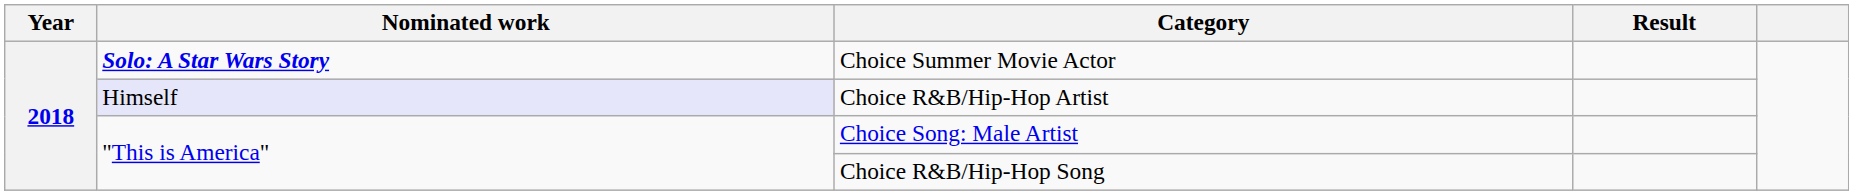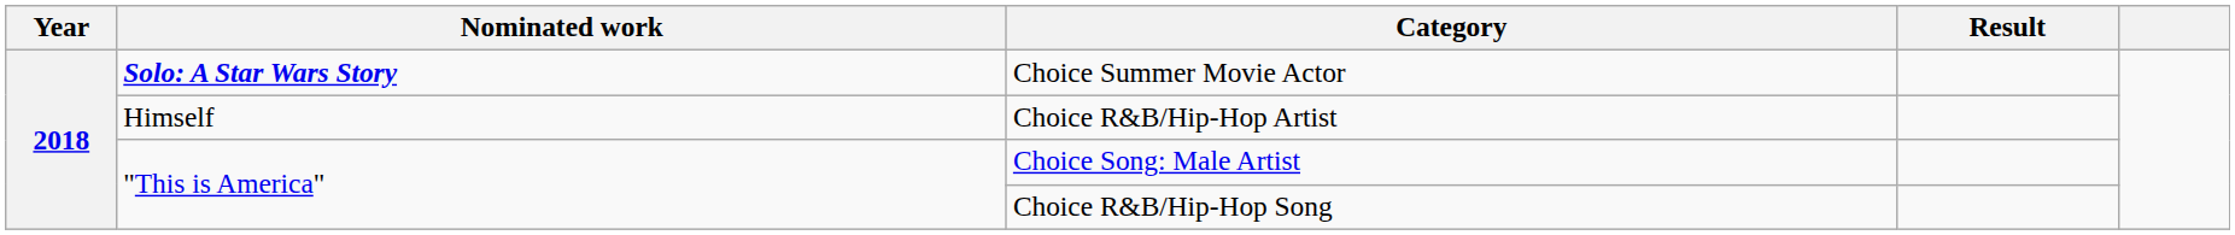Choice R&B/Hip-Hop Artist | Nominated work: lavender background -> no background
